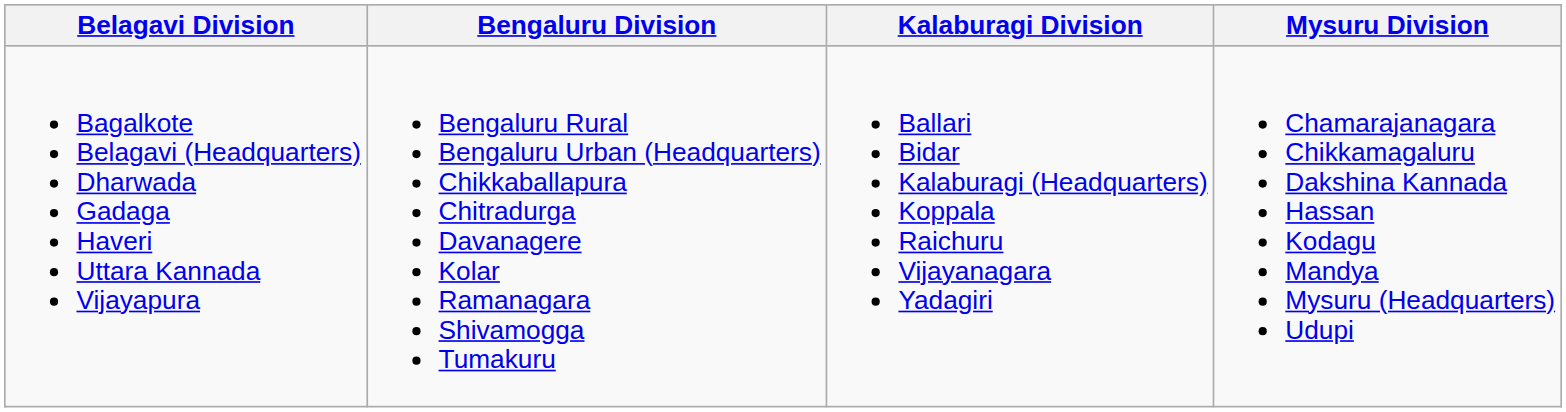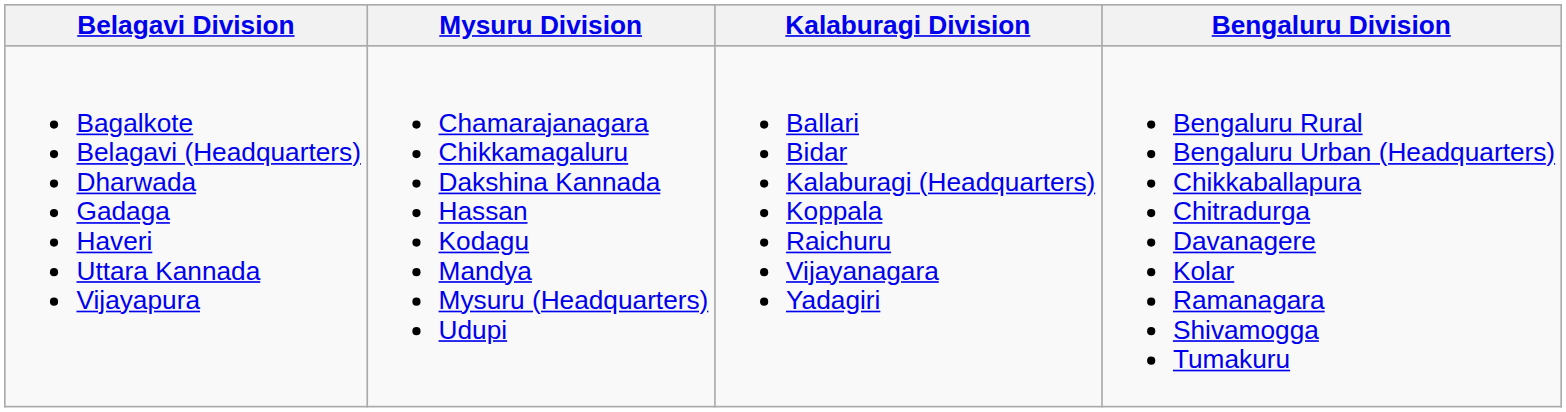columns swapped: Bengaluru Division <-> Mysuru Division
